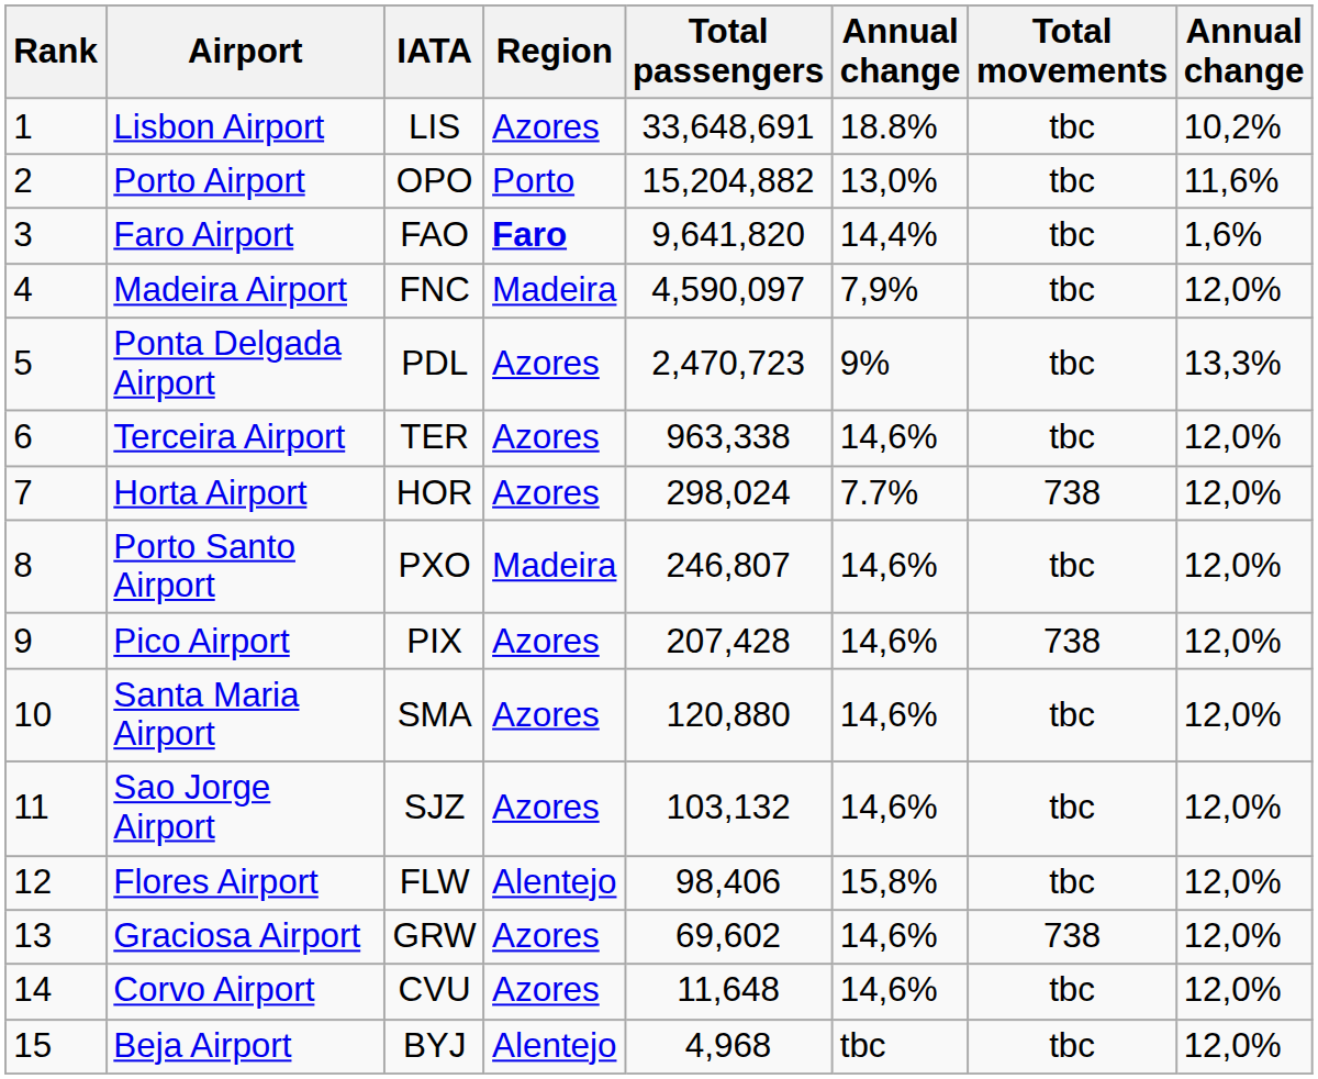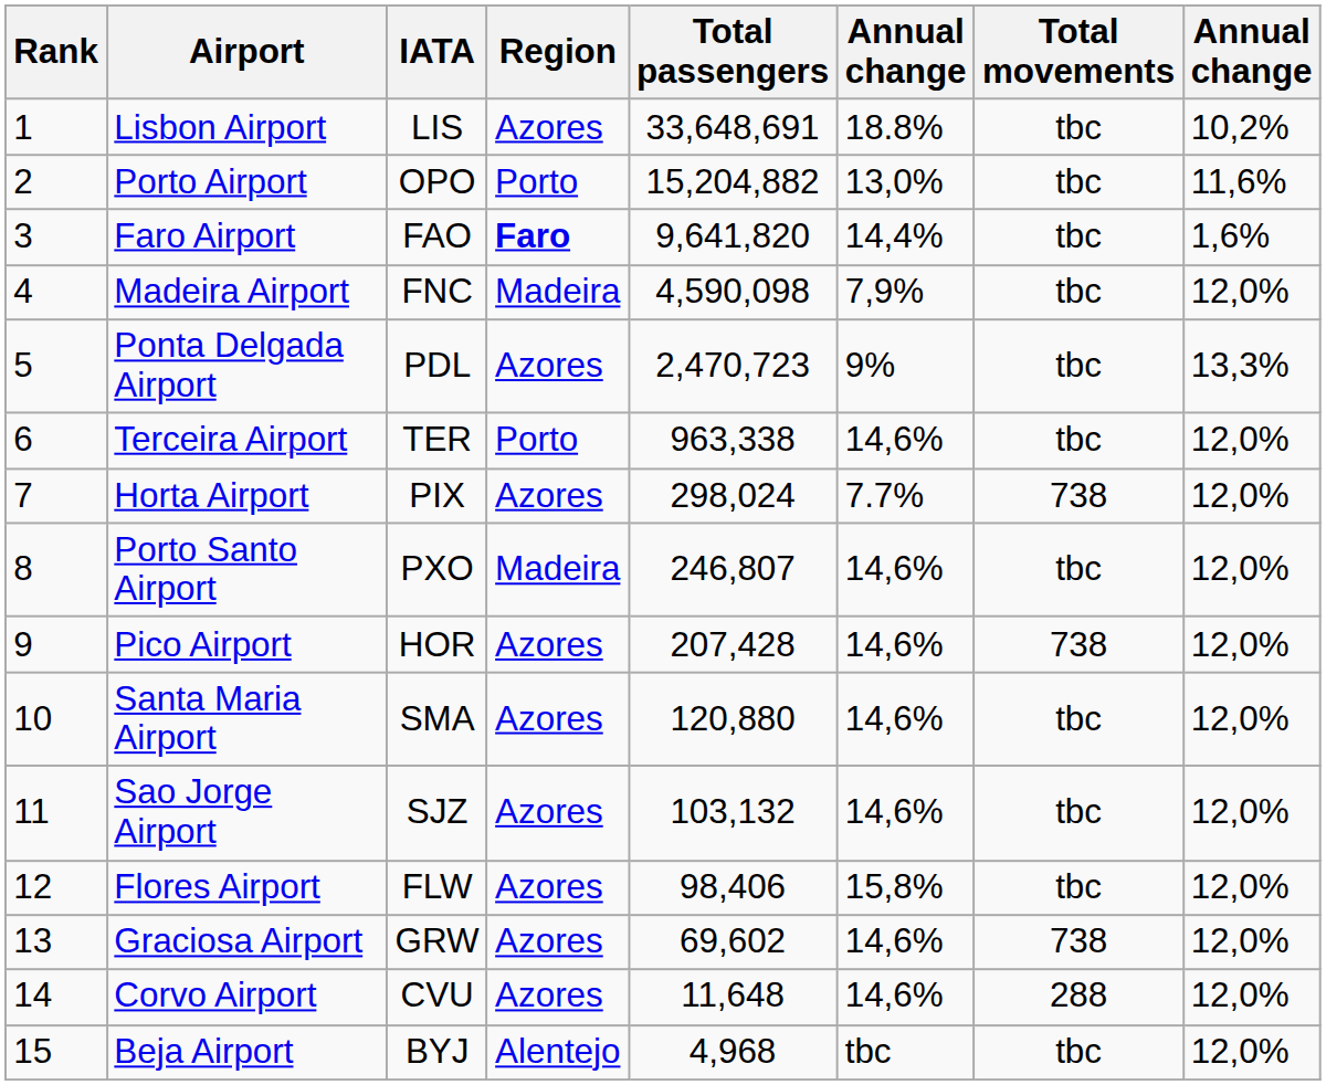Madeira Airport | Total passengers: 4,590,097 -> 4,590,098
Terceira Airport | Region: Azores -> Porto
Horta Airport | IATA: HOR -> PIX
Pico Airport | IATA: PIX -> HOR
Flores Airport | Region: Alentejo -> Azores
Corvo Airport | Total movements: tbc -> 288
